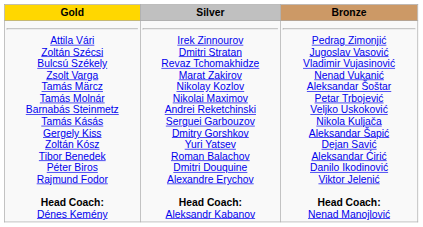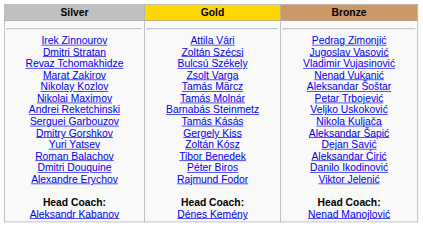columns swapped: Gold <-> Silver
